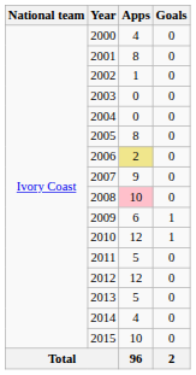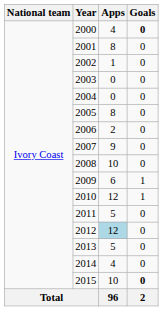2000 | Goals: normal -> bold
2006 | Apps: khaki background -> no background
2008 | Apps: pink background -> no background
2012 | Apps: no background -> lightblue background
2015 | Goals: normal -> bold
